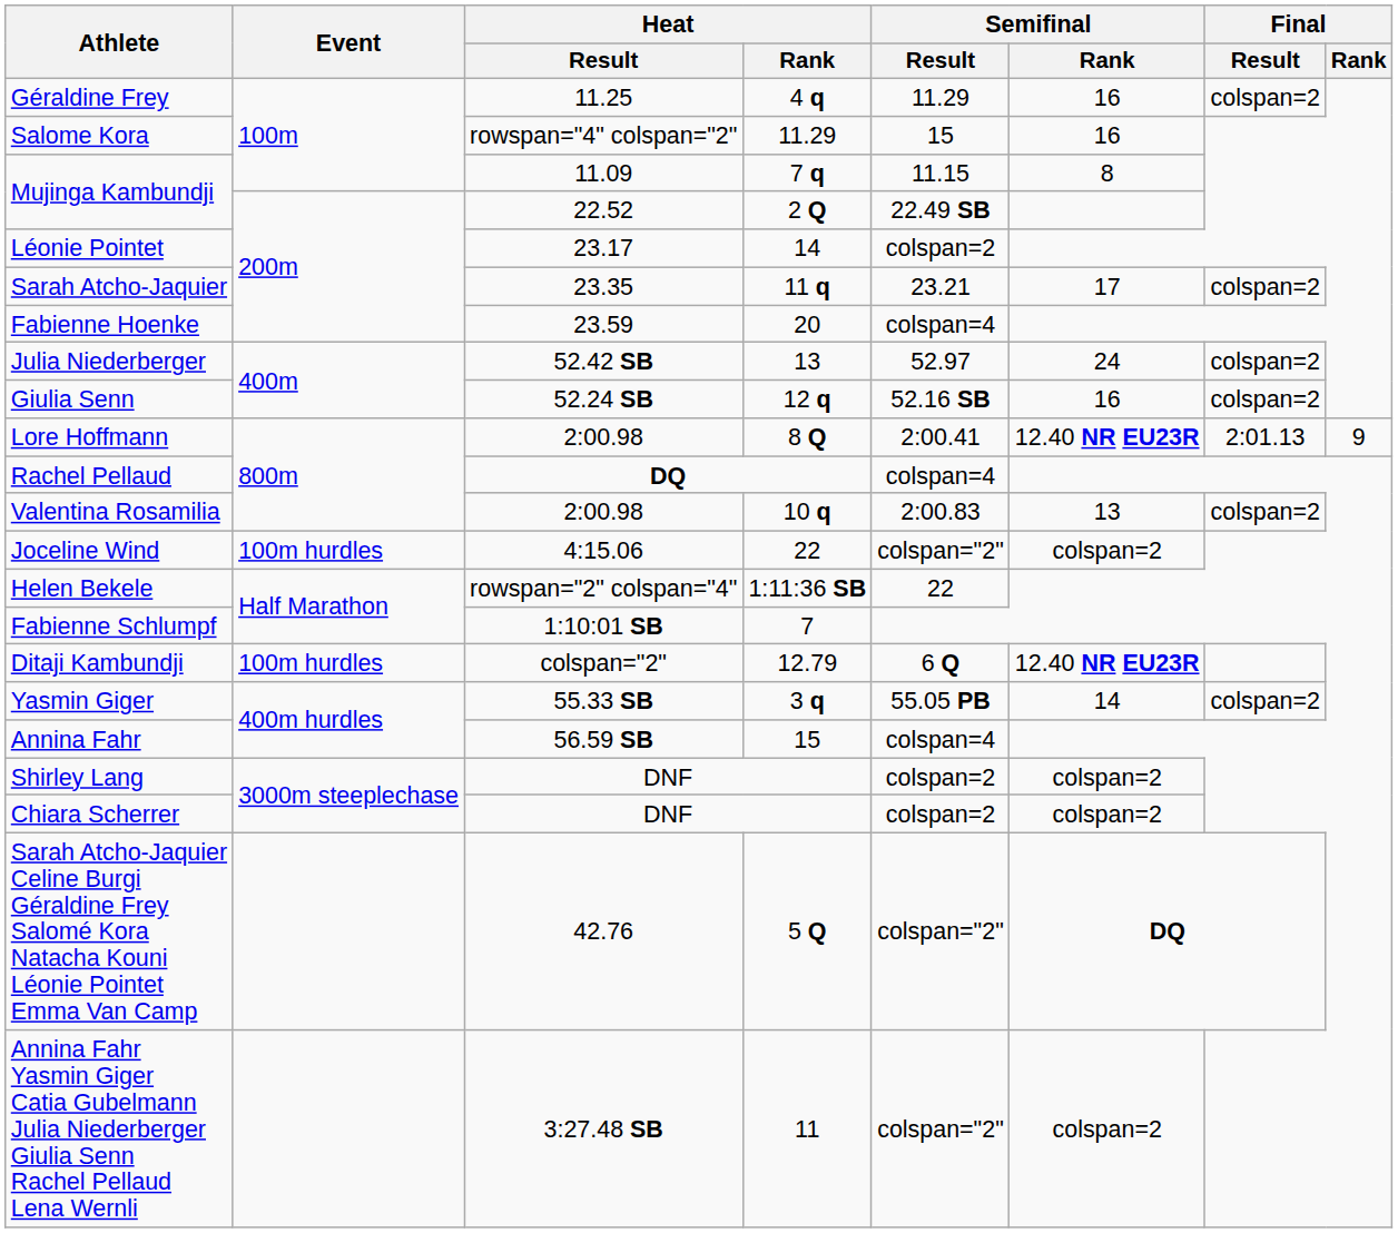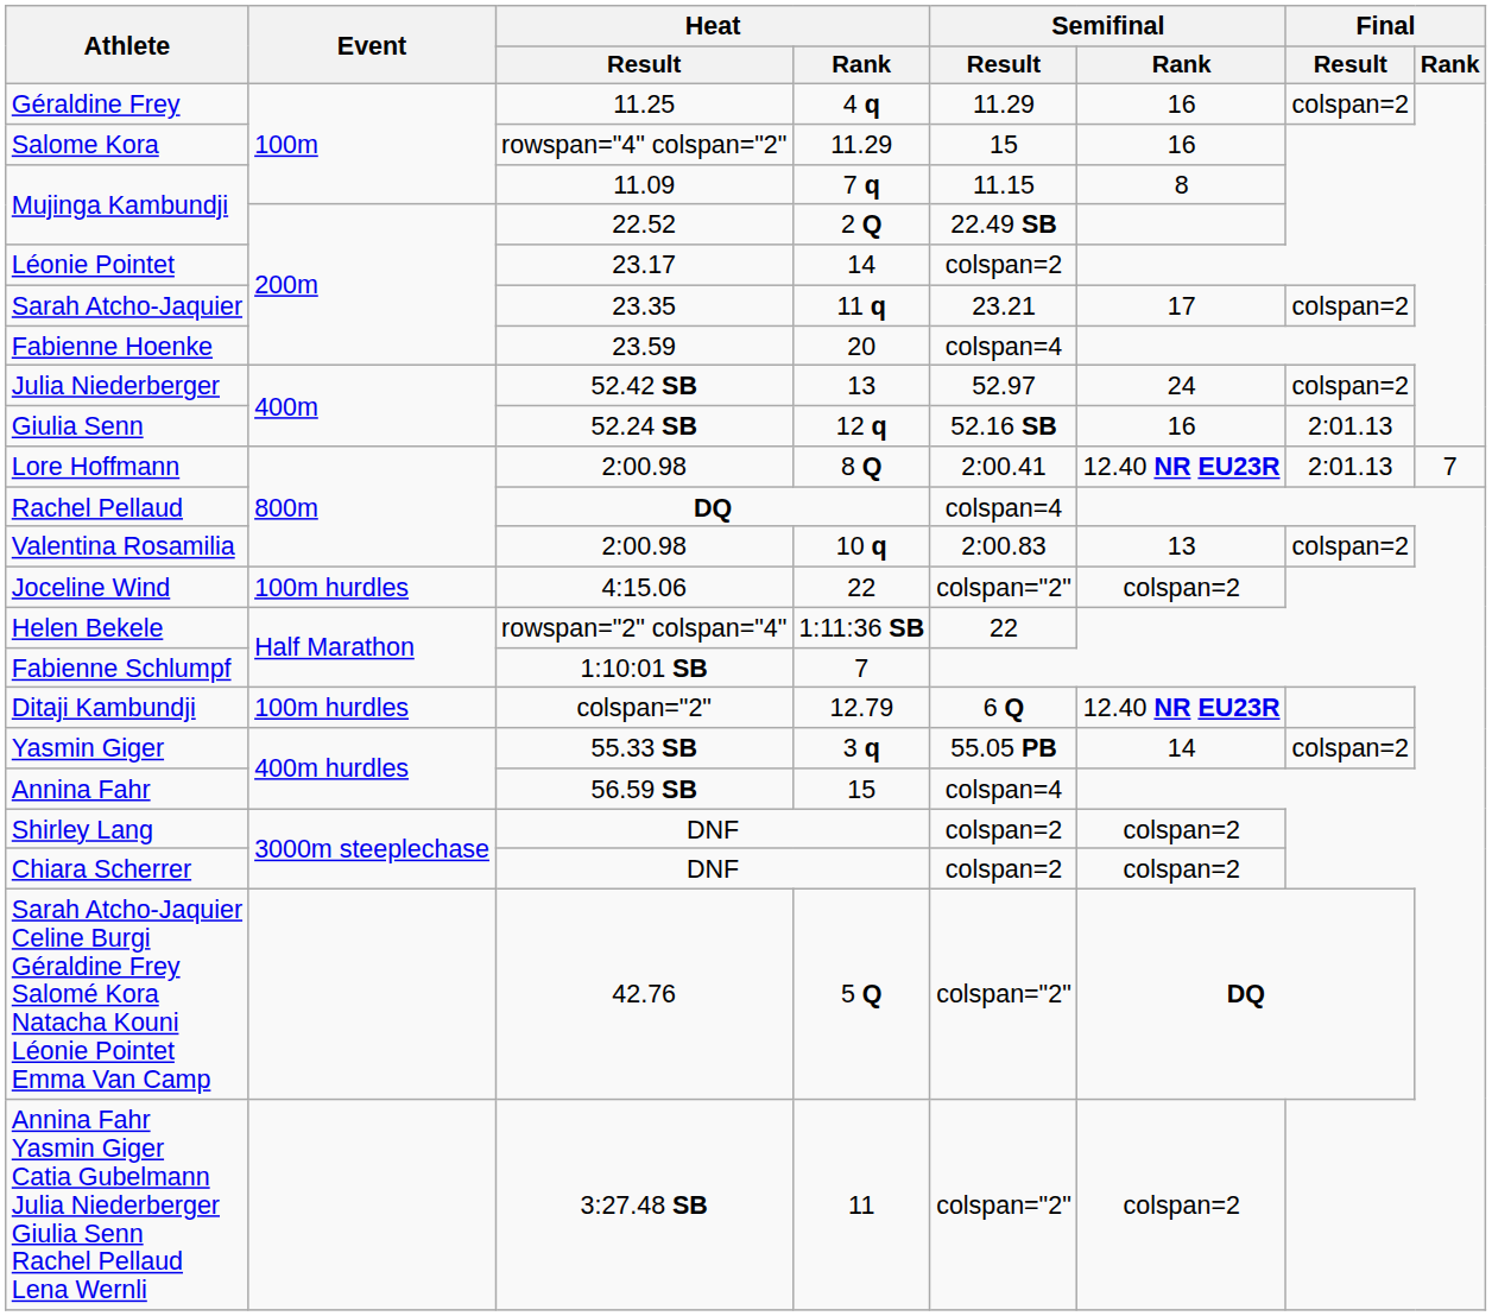Giulia Senn | Final / Result: colspan=2 -> 2:01.13
Lore Hoffmann | Final / Rank: 9 -> 7
